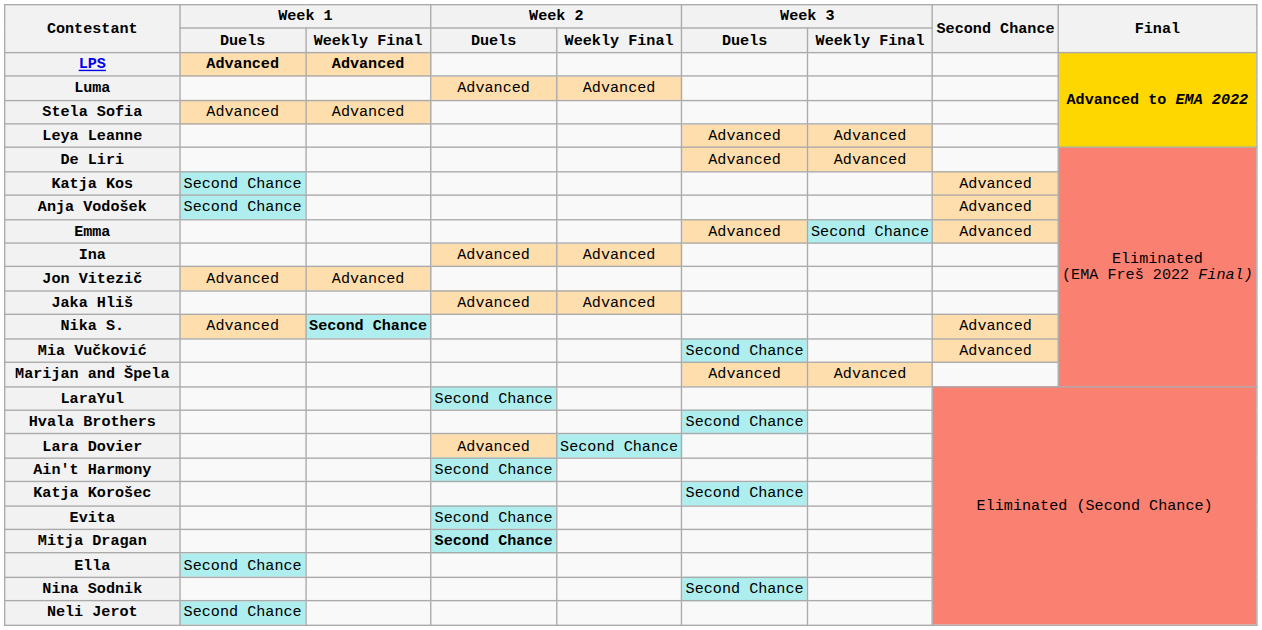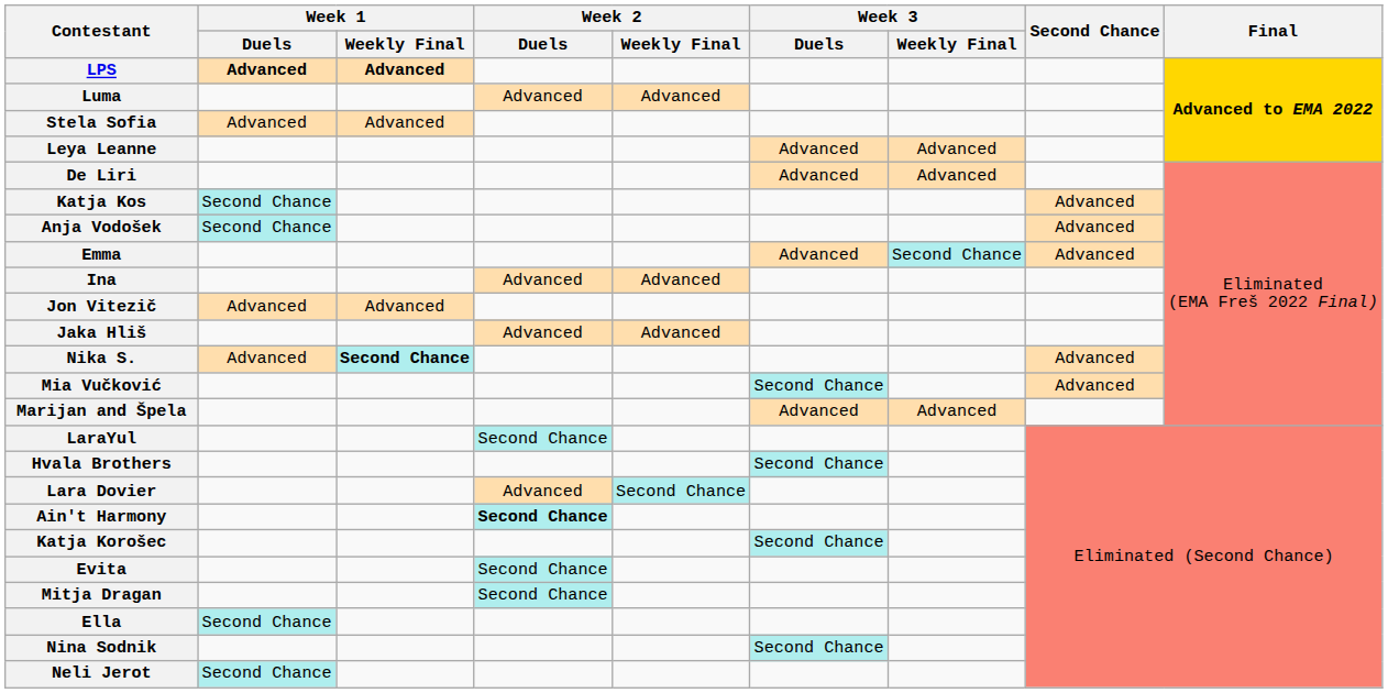Ain't Harmony | Week 2 / Duels: normal -> bold
Mitja Dragan | Week 2 / Duels: bold -> normal
